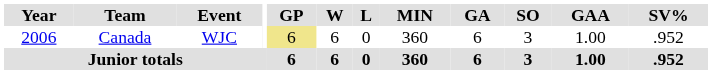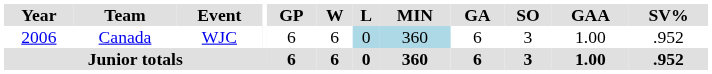Canada | GP: khaki background -> no background
Canada | L: no background -> lightblue background
Canada | MIN: no background -> lightblue background
